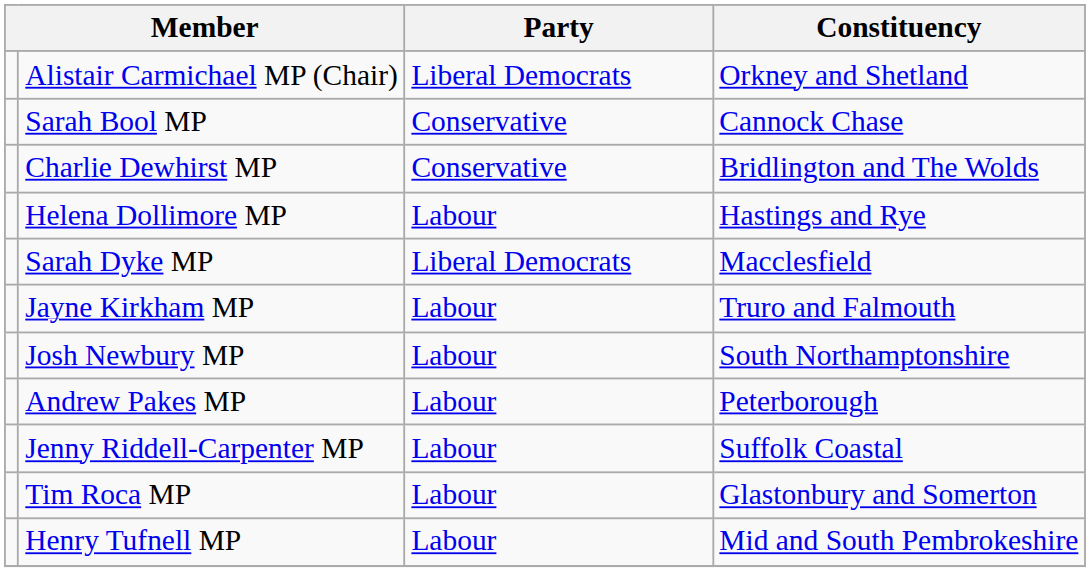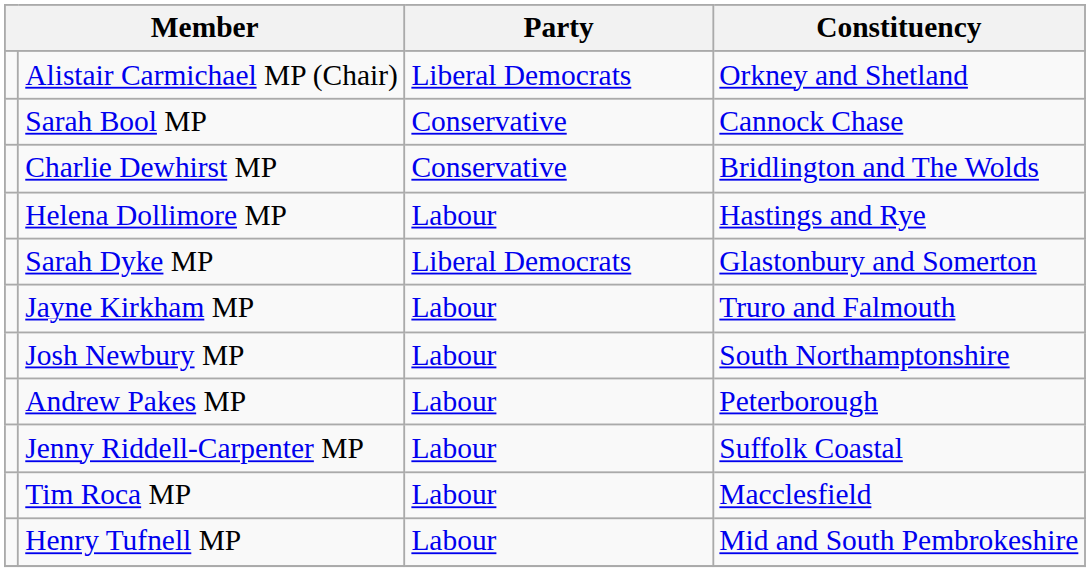Sarah Dyke MP | Constituency: Macclesfield -> Glastonbury and Somerton
Tim Roca MP | Constituency: Glastonbury and Somerton -> Macclesfield
